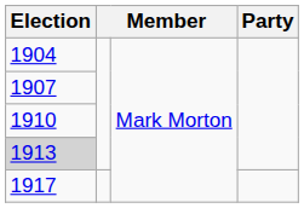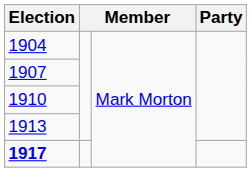1913 | Election: lightgrey background -> no background
1917 | Election: normal -> bold
